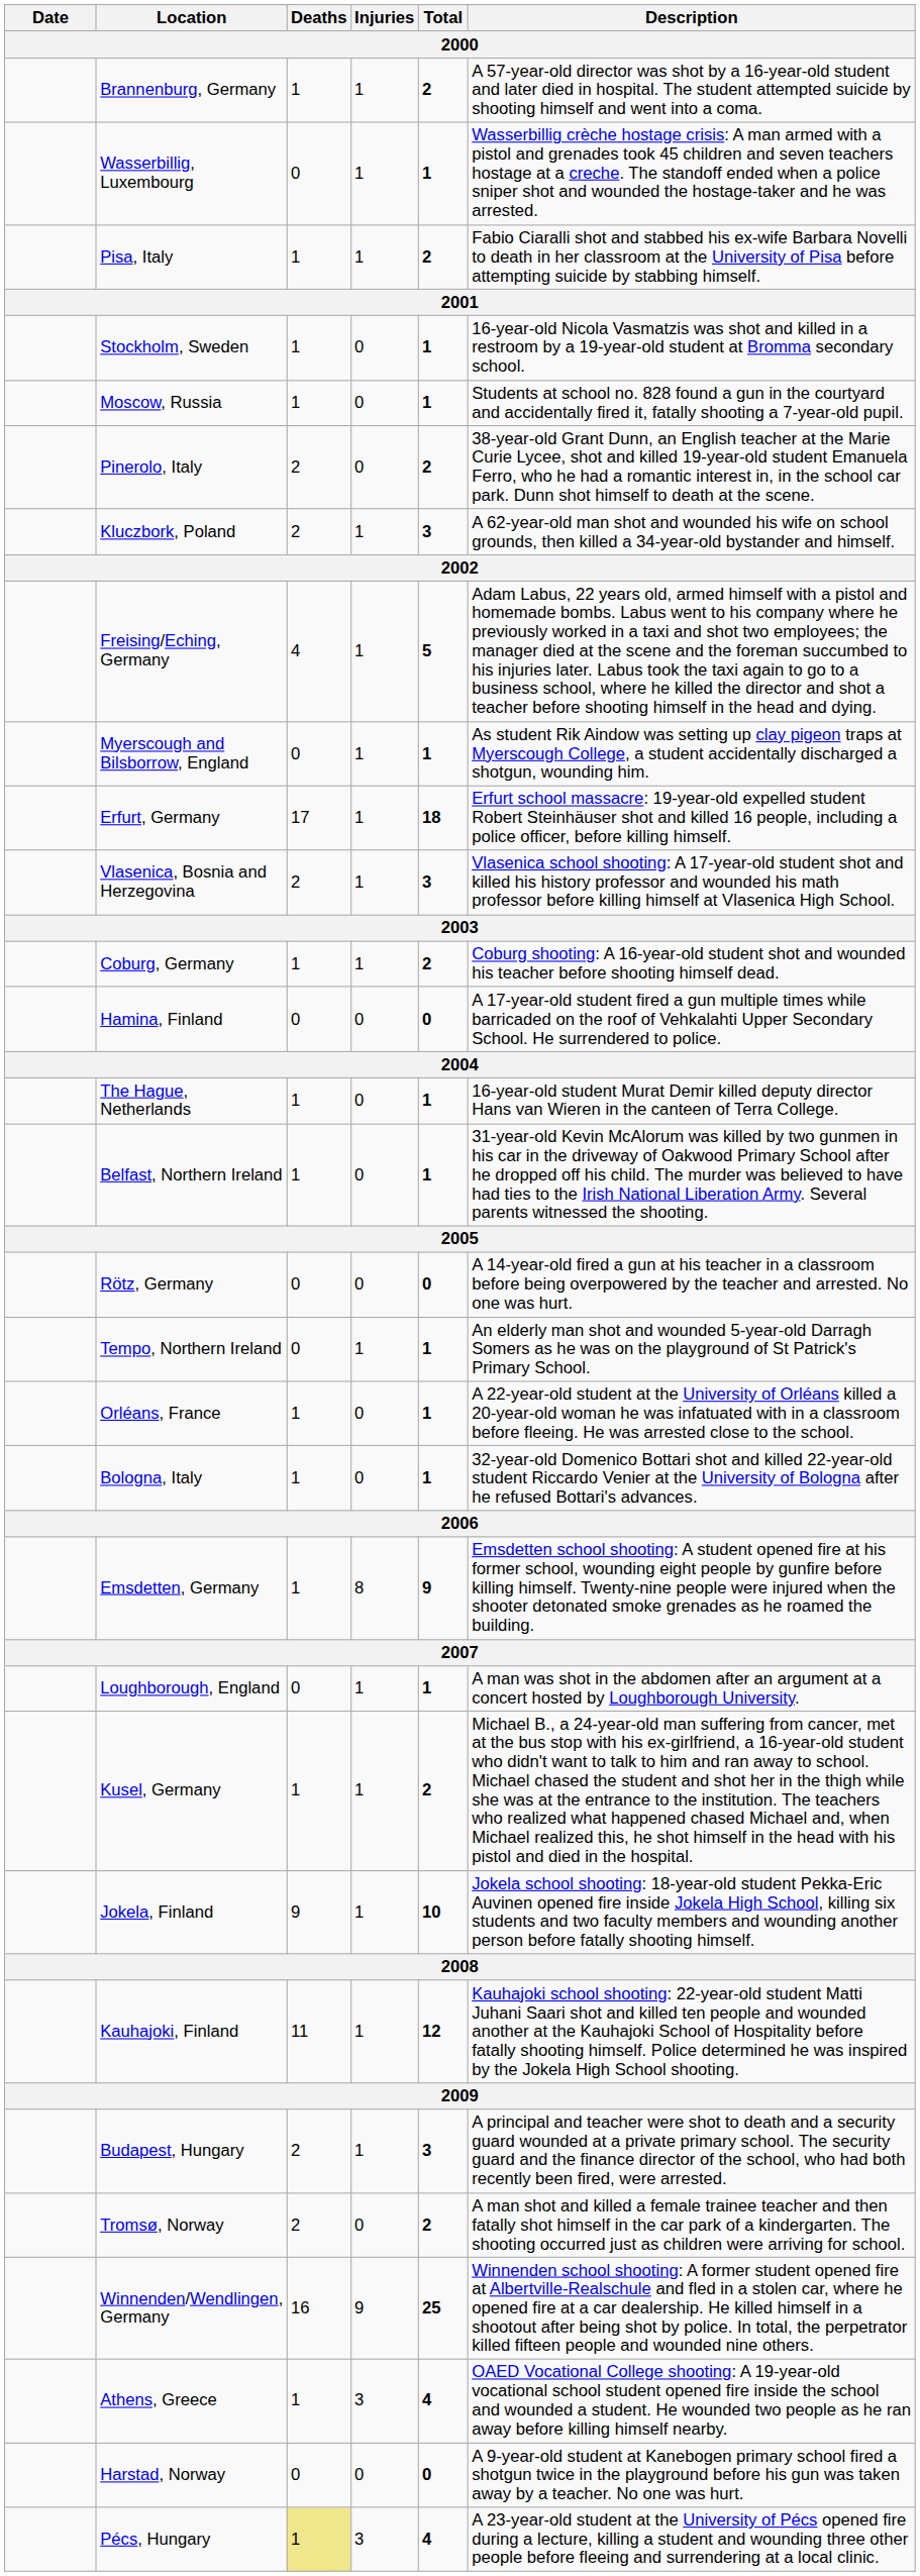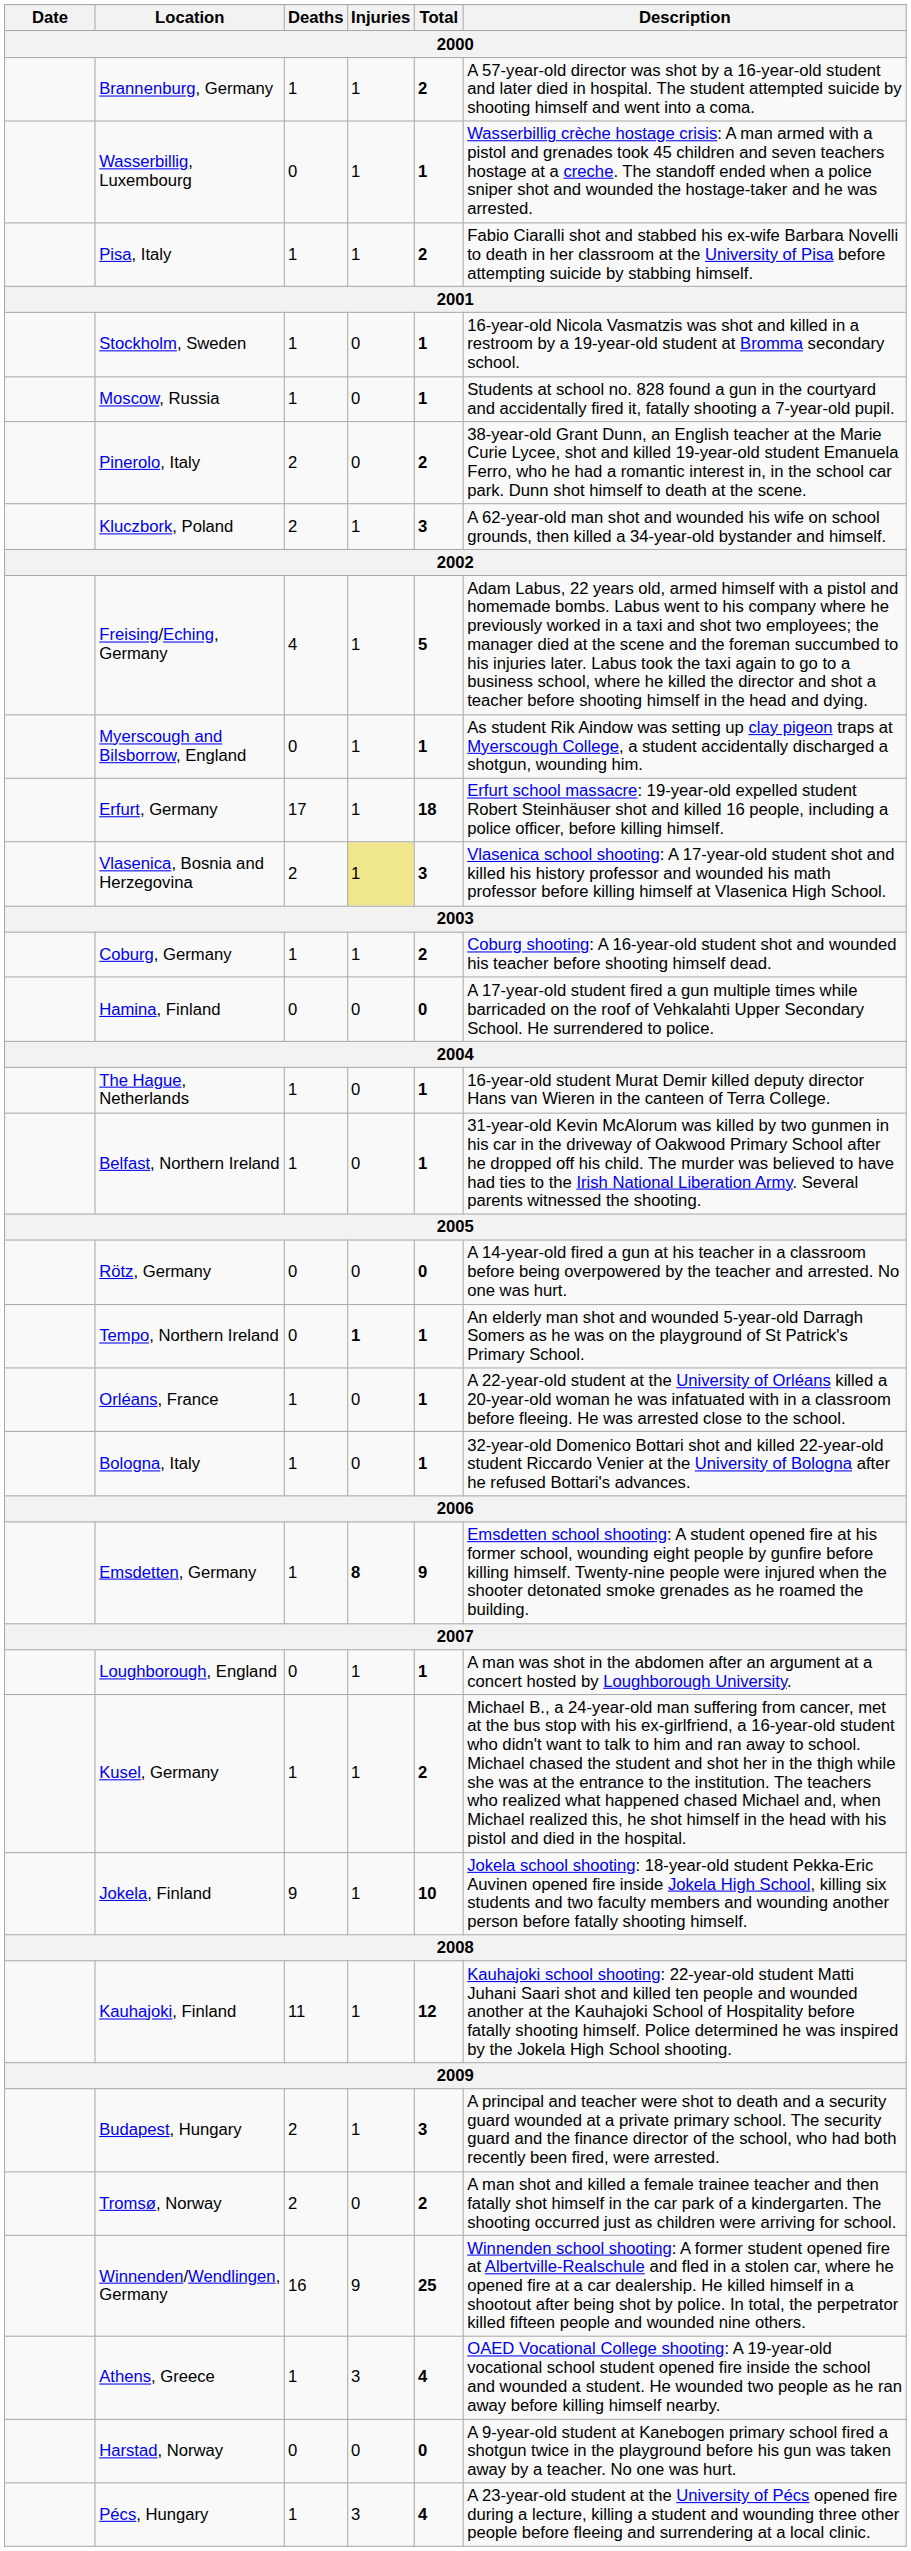Vlasenica, Bosnia and Herzegovina | Injuries: no background -> khaki background
Tempo, Northern Ireland | Injuries: normal -> bold
Emsdetten, Germany | Injuries: normal -> bold
Pécs, Hungary | Deaths: khaki background -> no background
